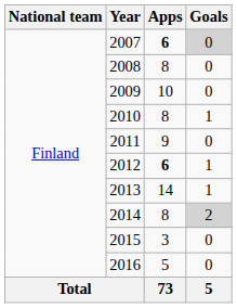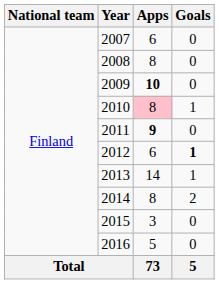2007 | Apps: bold -> normal
2007 | Goals: lightgrey background -> no background
2009 | Apps: normal -> bold
2010 | Apps: no background -> pink background
2011 | Apps: normal -> bold
2012 | Apps: bold -> normal
2012 | Goals: normal -> bold
2014 | Goals: lightgrey background -> no background
